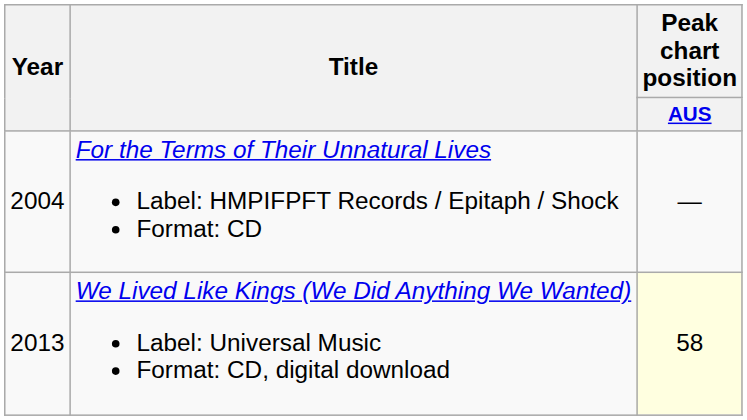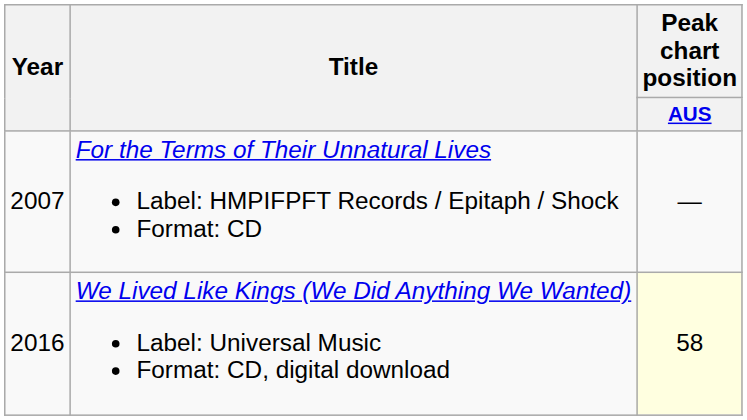row 3 | Year: 2004 -> 2007
row 4 | Year: 2013 -> 2016
